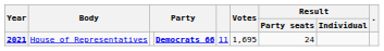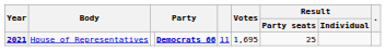2021 | Result / Party seats: 24 -> 25
